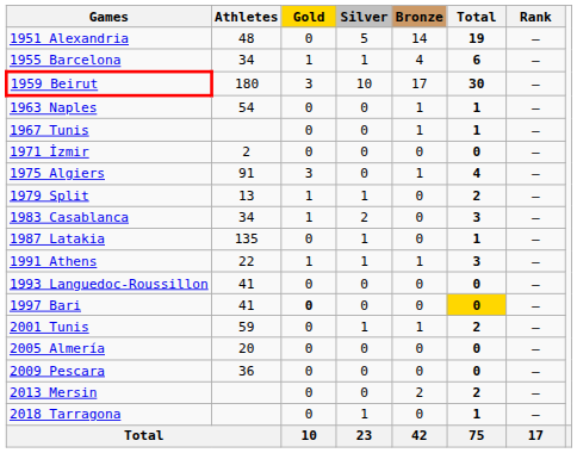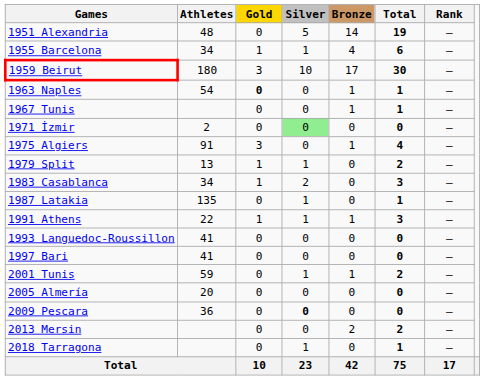1963 Naples | Gold: normal -> bold
1971 İzmir | Silver: no background -> lightgreen background
1997 Bari | Gold: bold -> normal
1997 Bari | Total: gold background -> no background
2009 Pescara | Silver: normal -> bold
